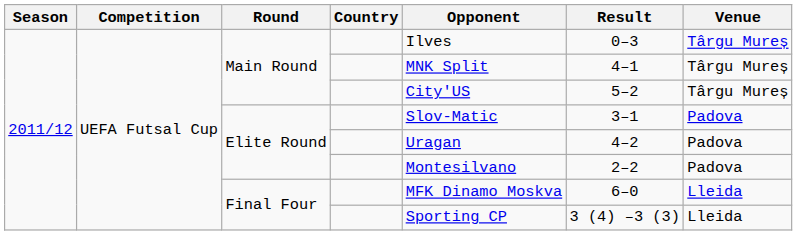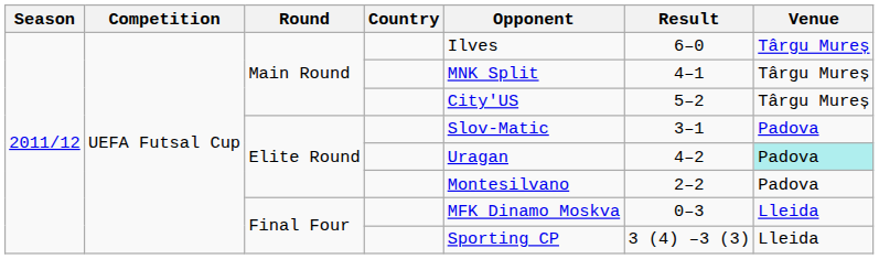row 2 | Result: 0–3 -> 6–0
row 6 | Venue: no background -> paleturquoise background
row 8 | Result: 6–0 -> 0–3
